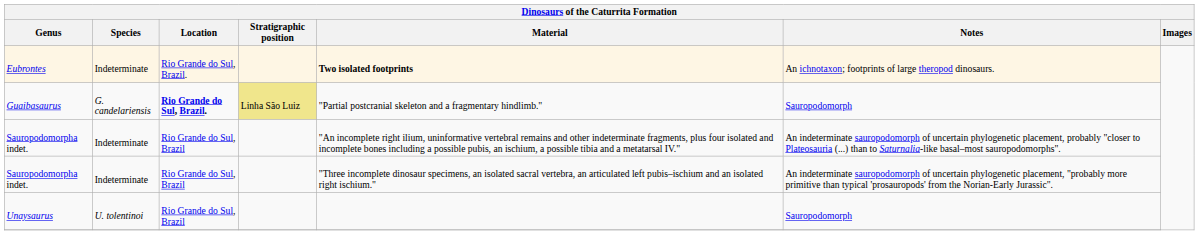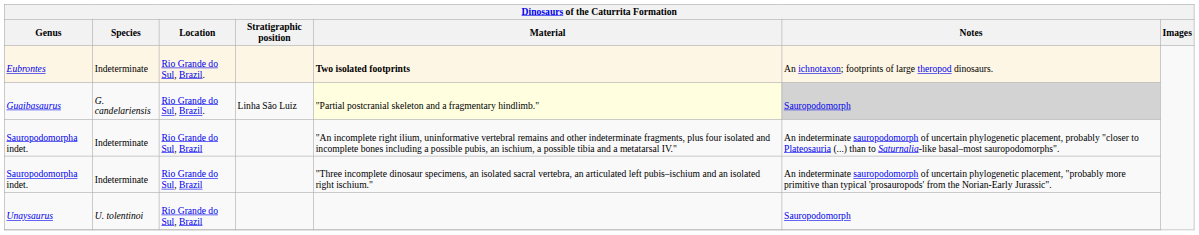Guaibasaurus | Location: bold -> normal
Guaibasaurus | Stratigraphic position: khaki background -> no background
Guaibasaurus | Material: no background -> lightyellow background
Guaibasaurus | Notes: no background -> lightgrey background
